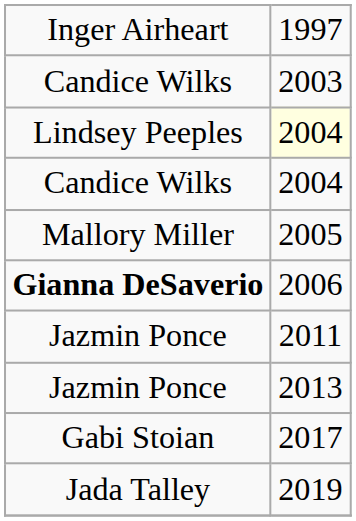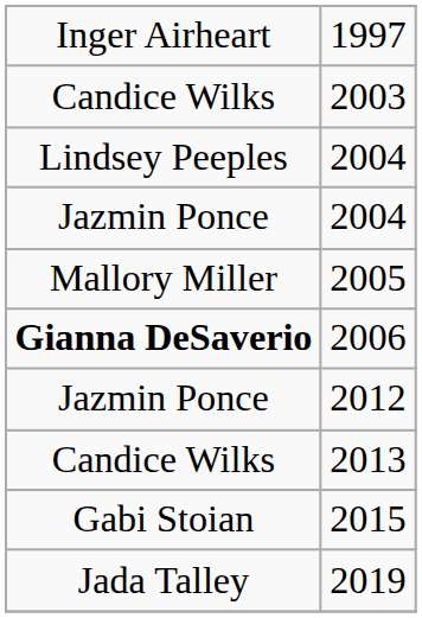row 3 | column 2: lightyellow background -> no background
row 4 | column 1: Candice Wilks -> Jazmin Ponce
row 7 | column 2: 2011 -> 2012
row 8 | column 1: Jazmin Ponce -> Candice Wilks
row 9 | column 2: 2017 -> 2015
